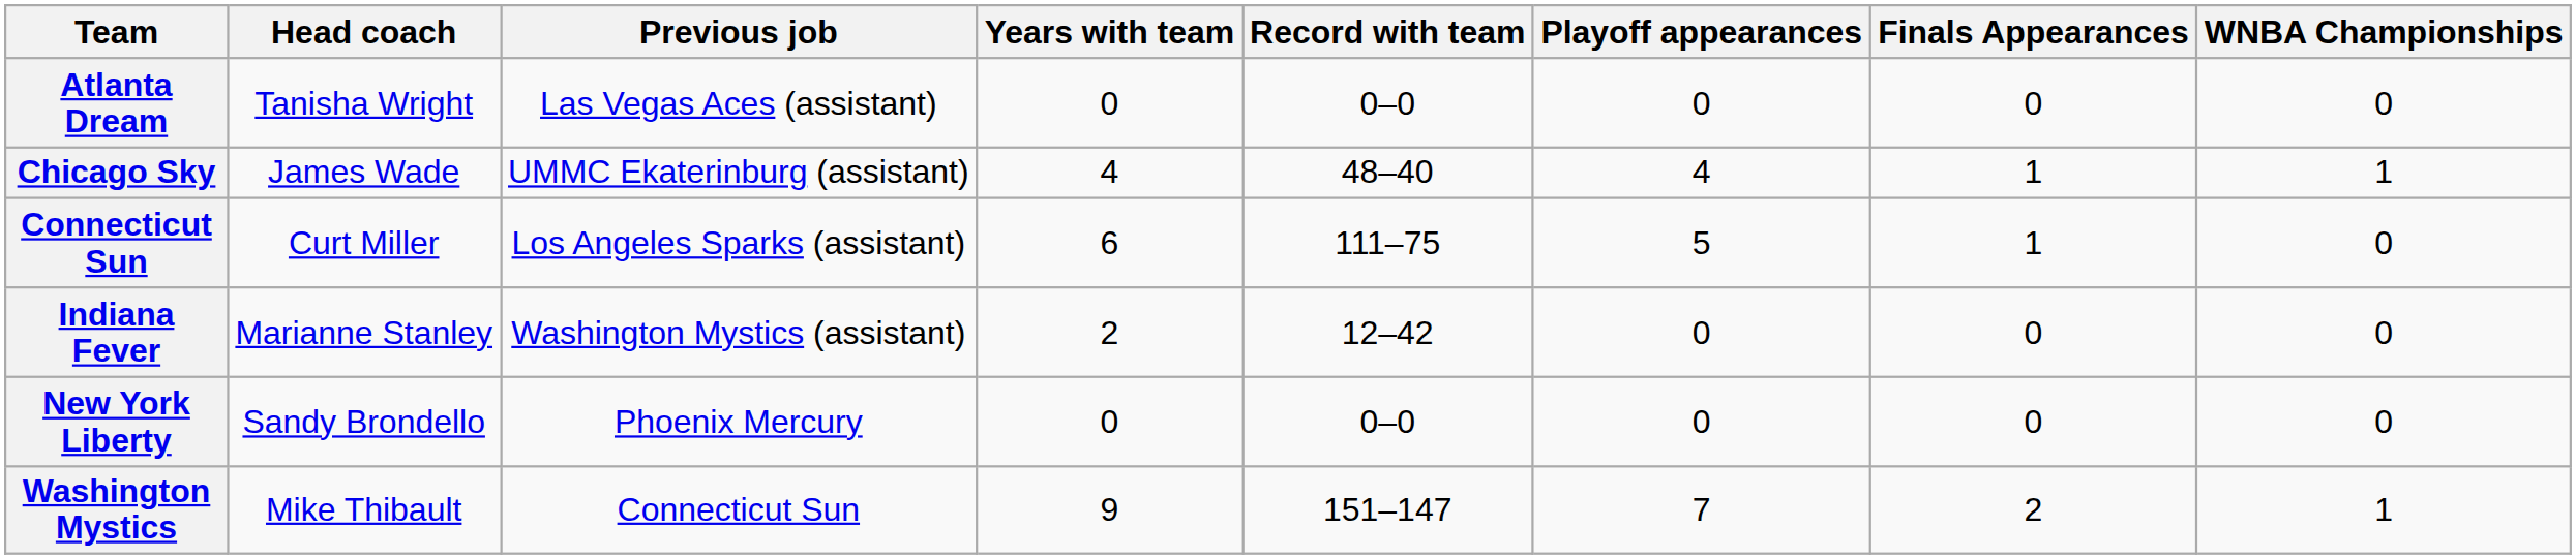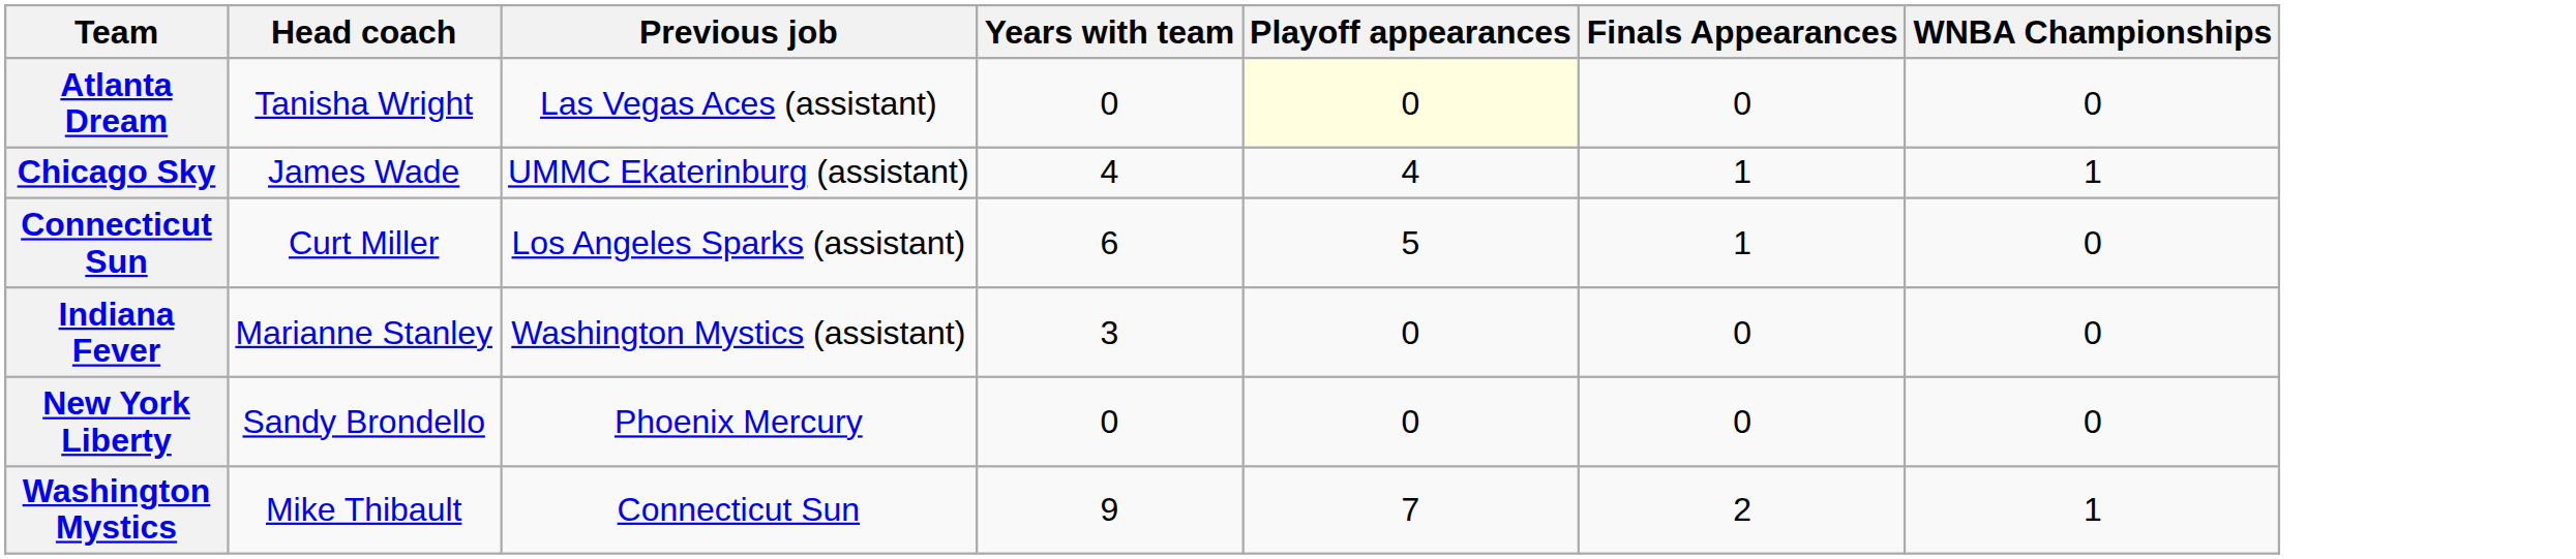- column: Record with team | 0–0 | 48–40 | 111–75 | 12–42 | 0–0 | 151–147
Atlanta Dream | Playoff appearances: no background -> lightyellow background
Indiana Fever | Years with team: 2 -> 3
